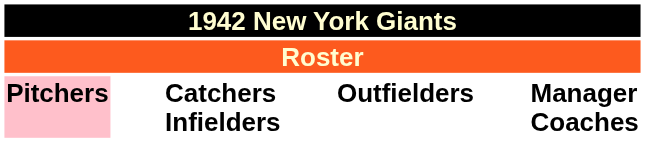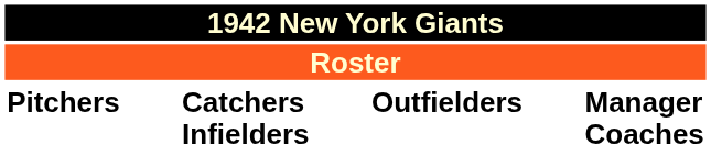Pitchers | column 1: pink background -> no background
